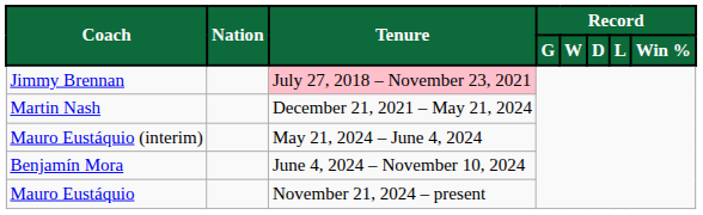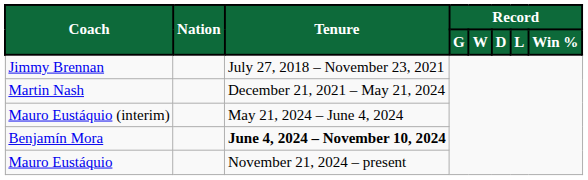Jimmy Brennan | Tenure: pink background -> no background
Benjamín Mora | Tenure: normal -> bold
